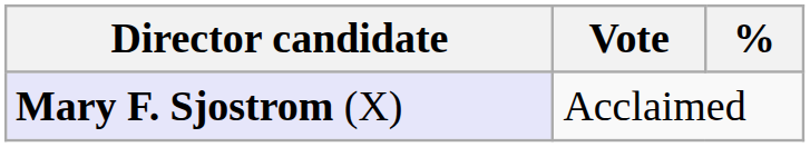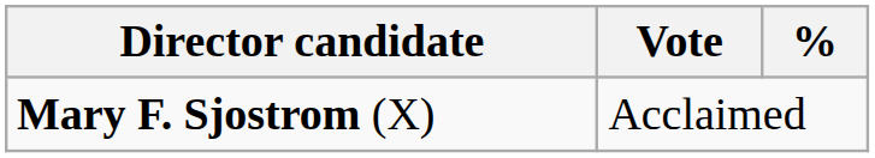Mary F. Sjostrom (X) | Director candidate: lavender background -> no background
